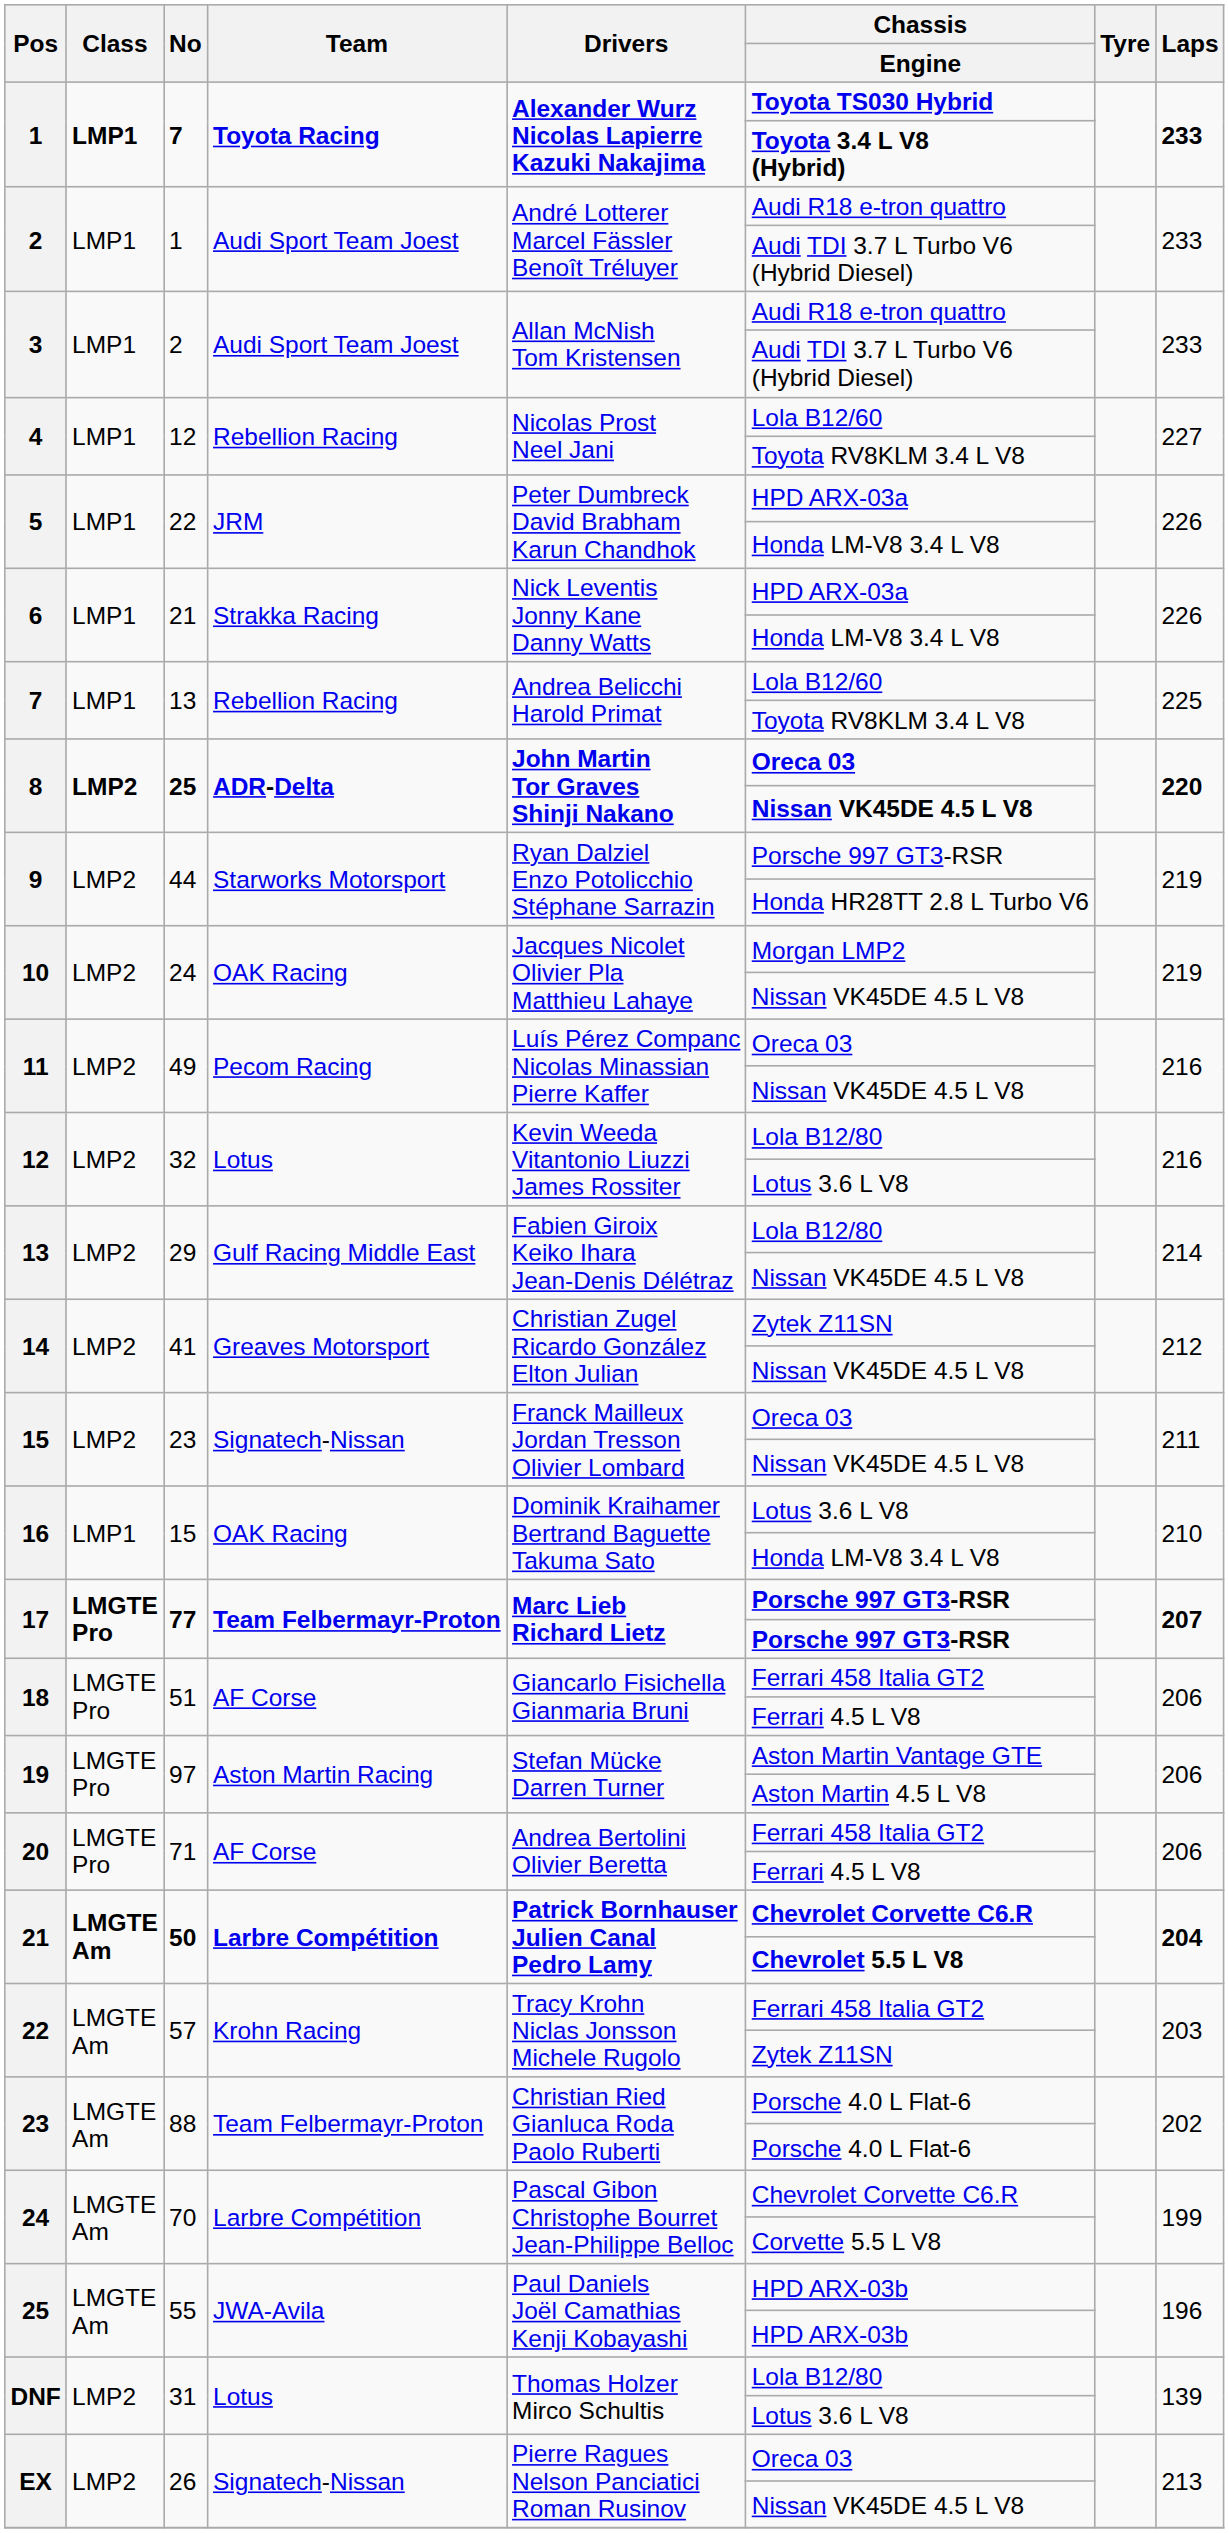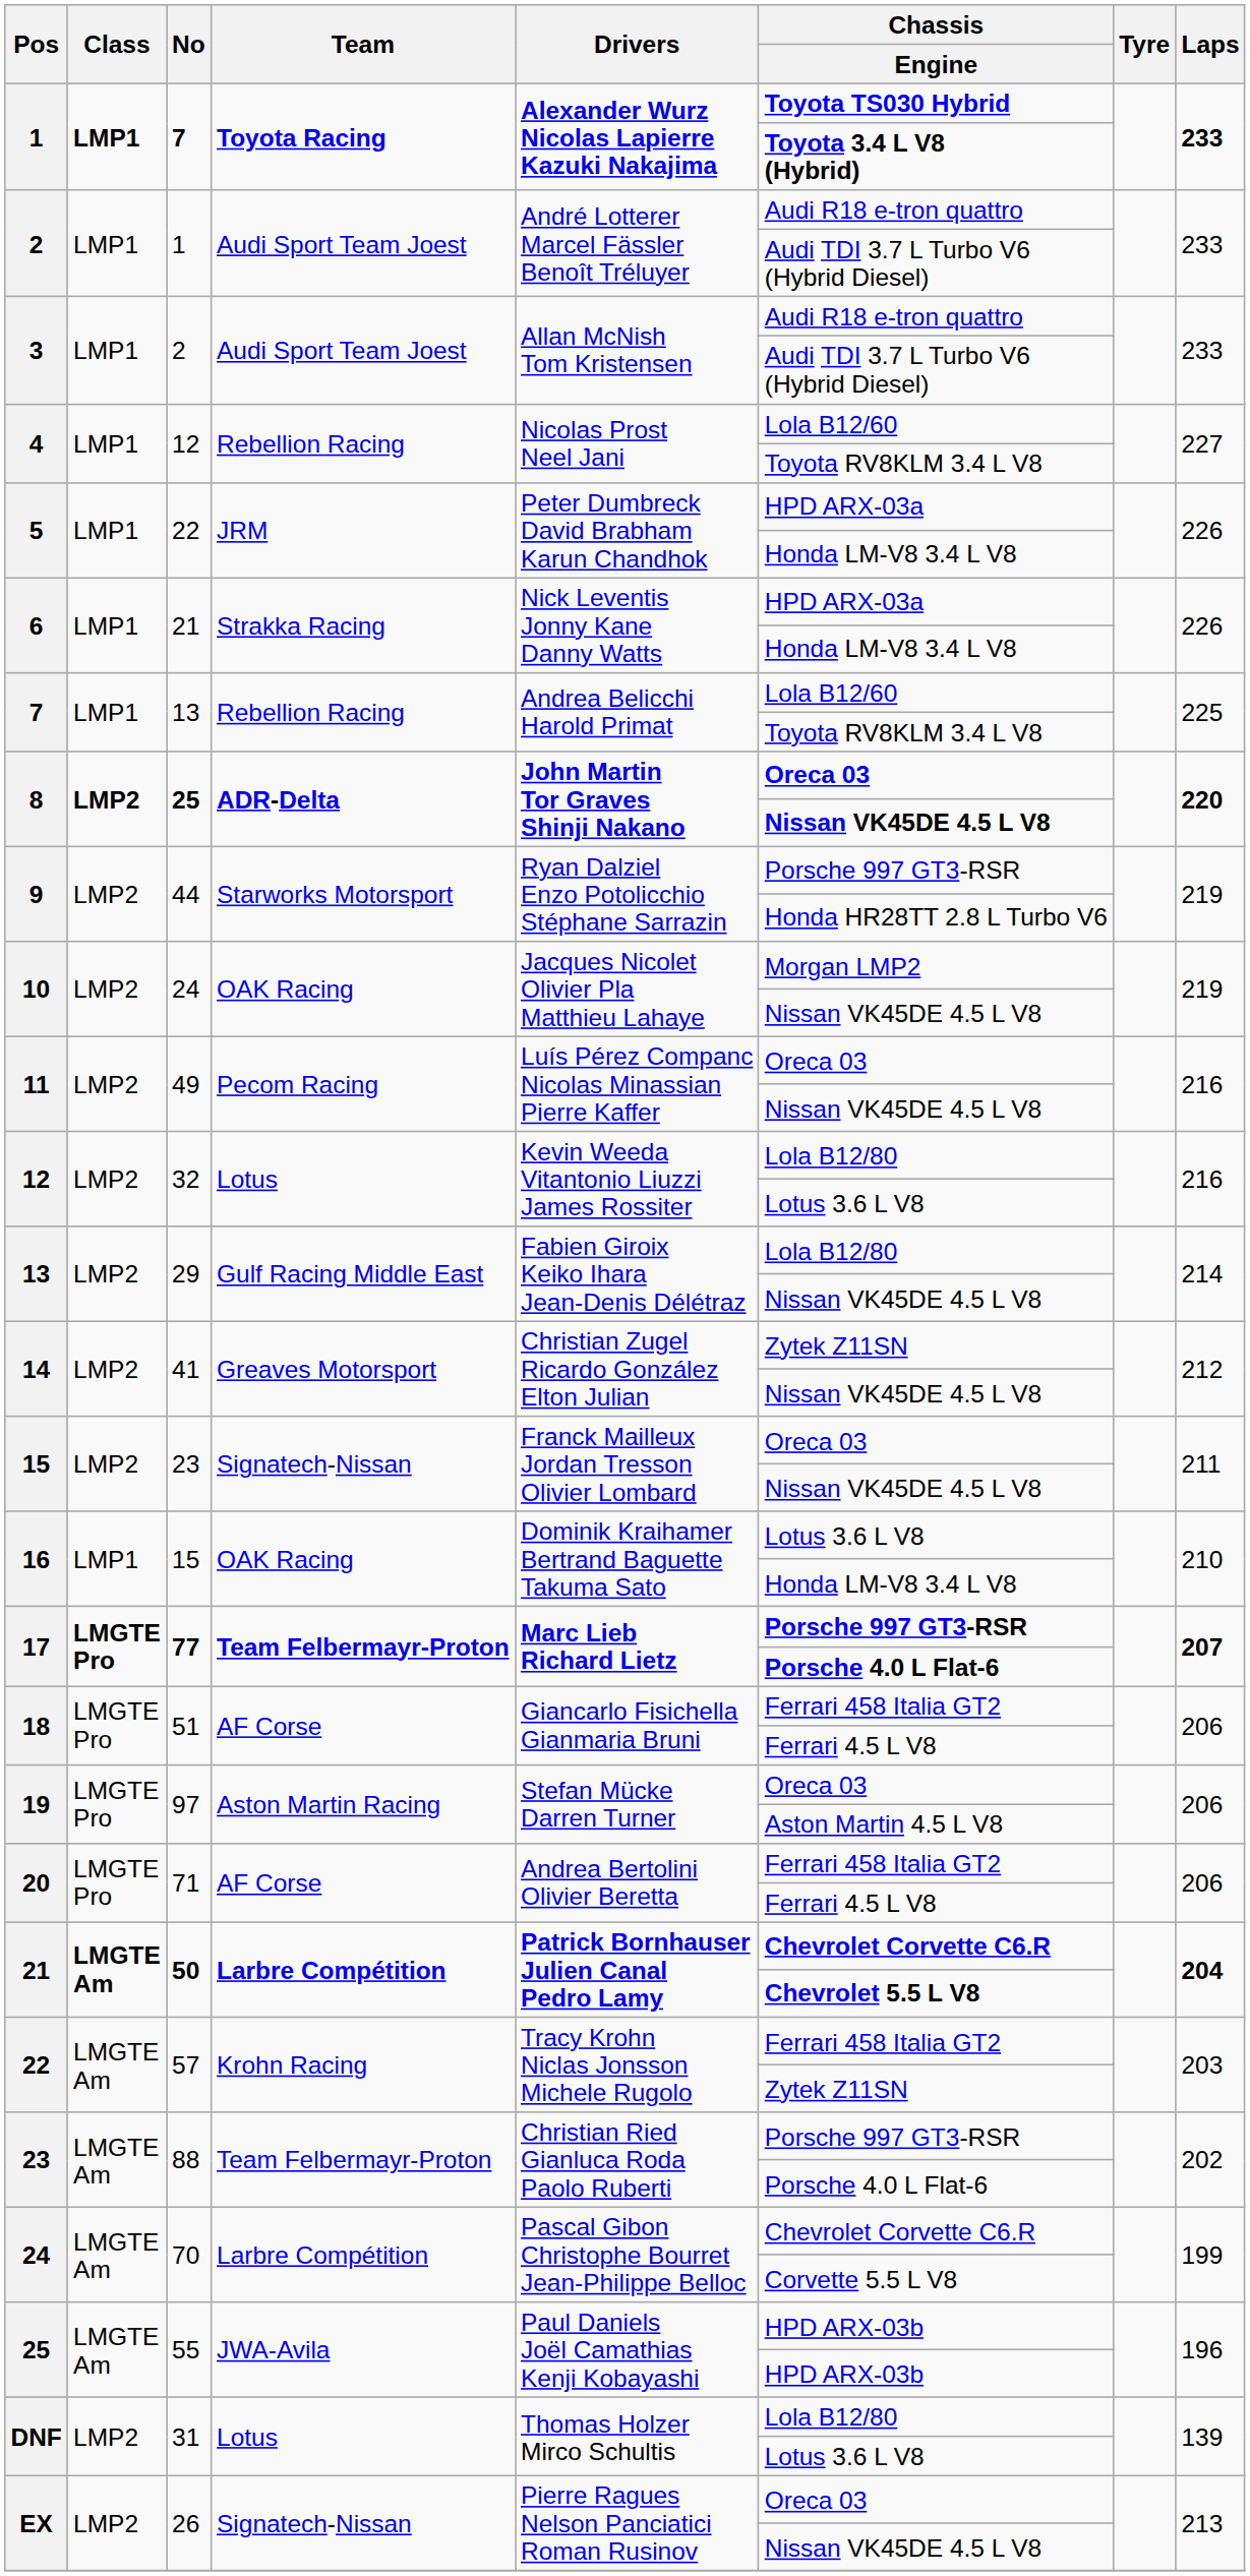row 36 | Chassis / Engine: Porsche 997 GT3-RSR -> Porsche 4.0 L Flat-6
row 39 | Chassis / Engine: Aston Martin Vantage GTE -> Oreca 03
row 47 | Chassis / Engine: Porsche 4.0 L Flat-6 -> Porsche 997 GT3-RSR
